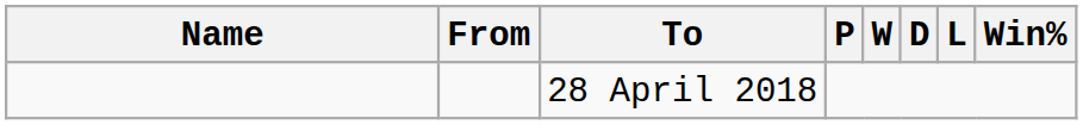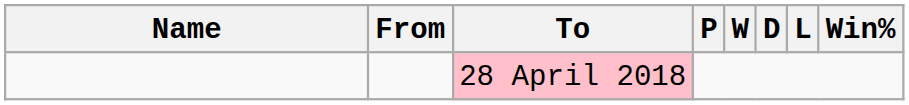28 April 2018 | To: no background -> pink background
